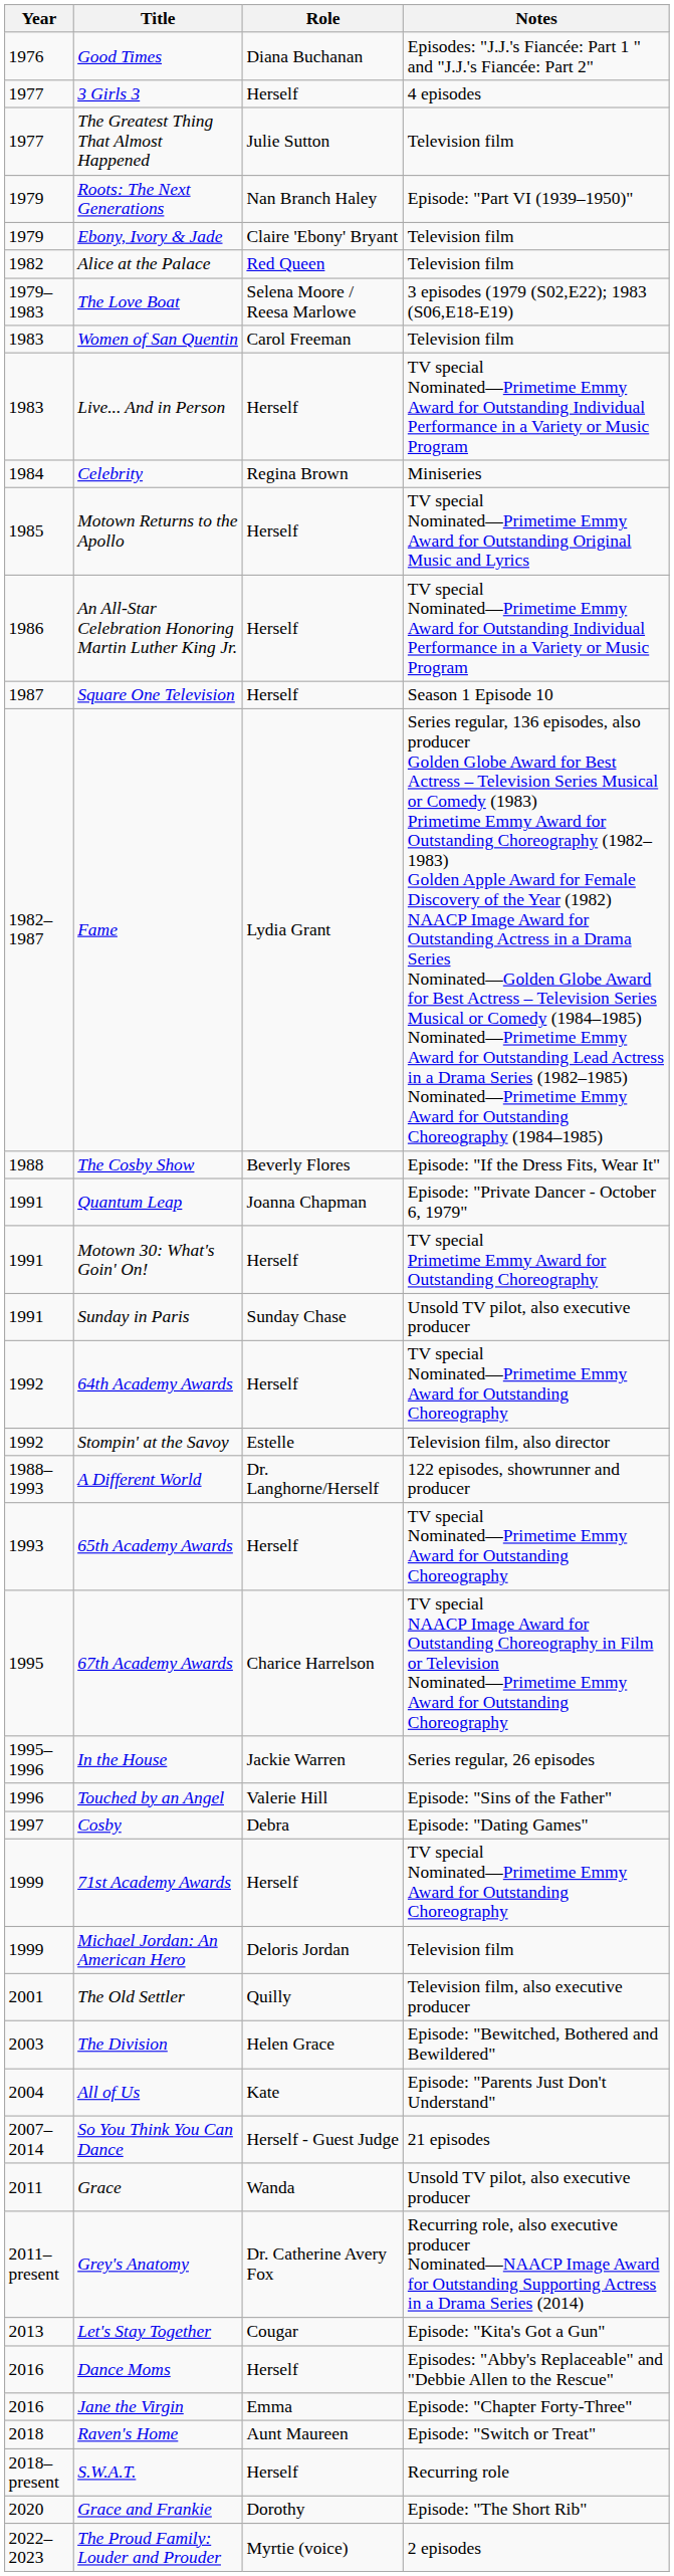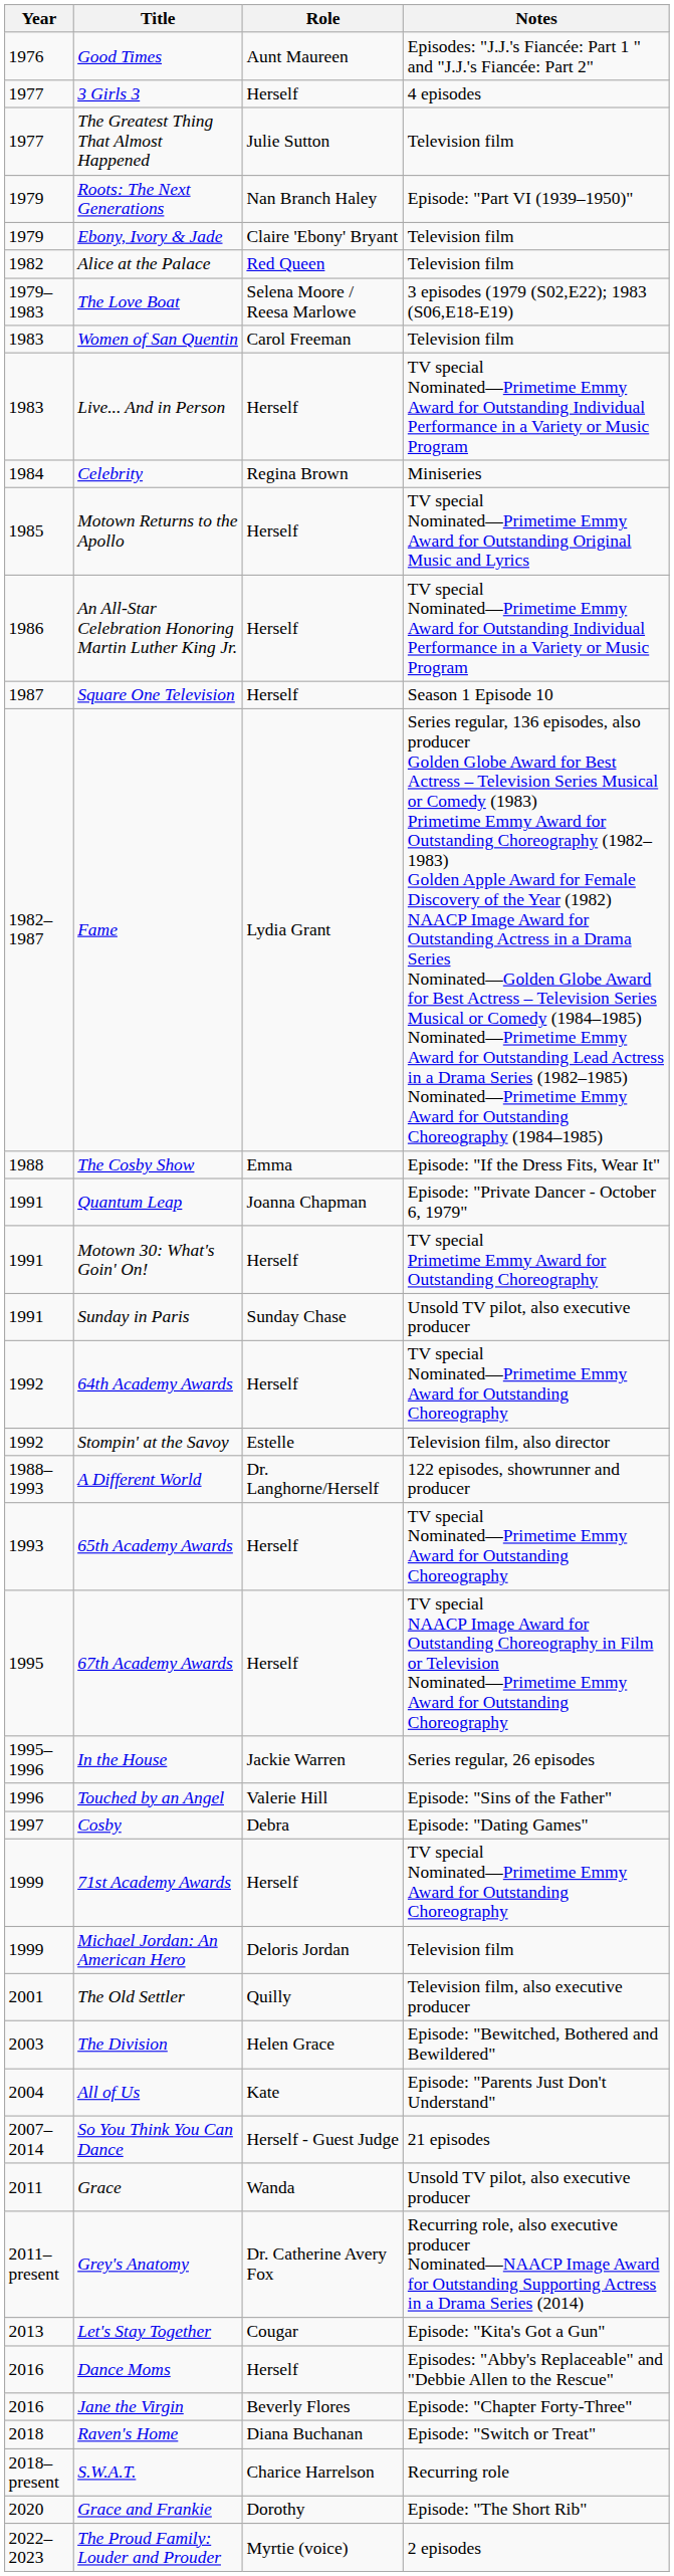Good Times | Role: Diana Buchanan -> Aunt Maureen
The Cosby Show | Role: Beverly Flores -> Emma
67th Academy Awards | Role: Charice Harrelson -> Herself
Jane the Virgin | Role: Emma -> Beverly Flores
Raven's Home | Role: Aunt Maureen -> Diana Buchanan
S.W.A.T. | Role: Herself -> Charice Harrelson
